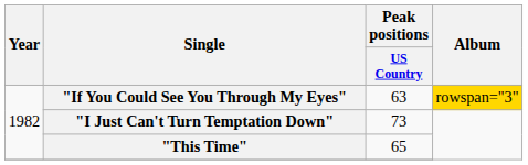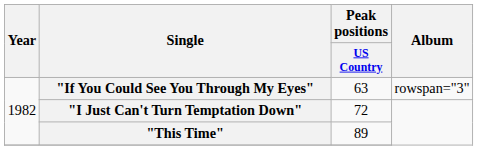"If You Could See You Through My Eyes" | Album: gold background -> no background
"I Just Can't Turn Temptation Down" | Peak positions / US Country: 73 -> 72
"This Time" | Peak positions / US Country: 65 -> 89
